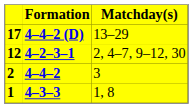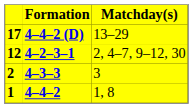2 | Formation: 4–4–2 -> 4–3–3
1 | Formation: 4–3–3 -> 4–4–2
